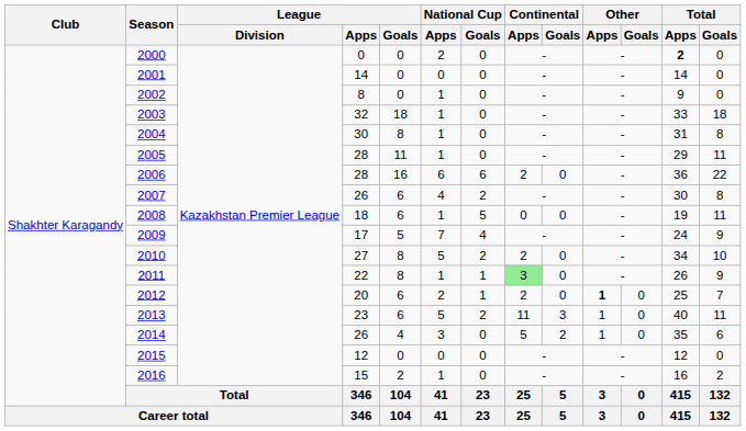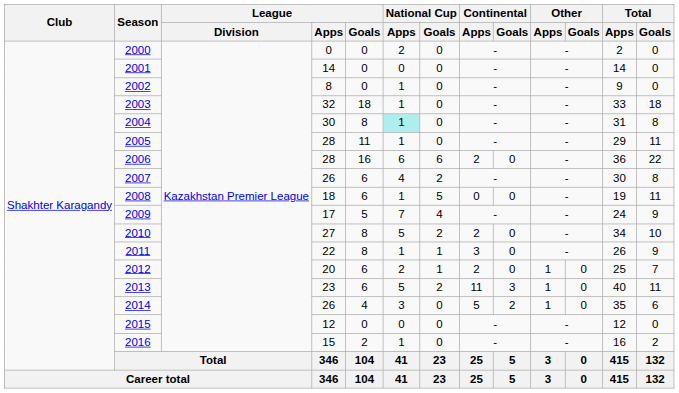2000 | Total / Apps: bold -> normal
2004 | National Cup / Apps: no background -> paleturquoise background
2011 | Continental / Apps: lightgreen background -> no background
2012 | Other / Apps: bold -> normal
